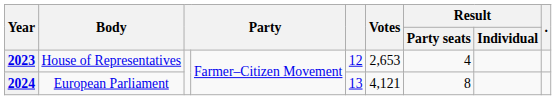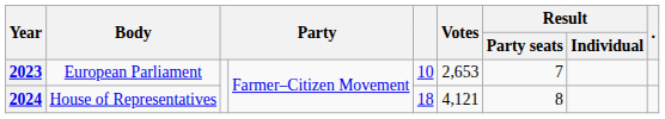2023 | Body: House of Representatives -> European Parliament
2023 | column 5: 12 -> 10
2023 | Result / Party seats: 4 -> 7
2024 | Body: European Parliament -> House of Representatives
2024 | column 5: 13 -> 18
